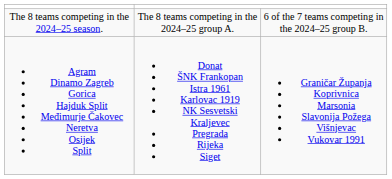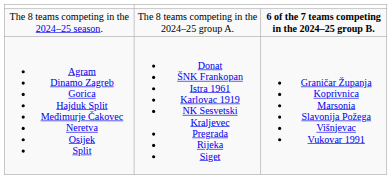The 8 teams competing in the 2024–25 season. | column 3: normal -> bold
